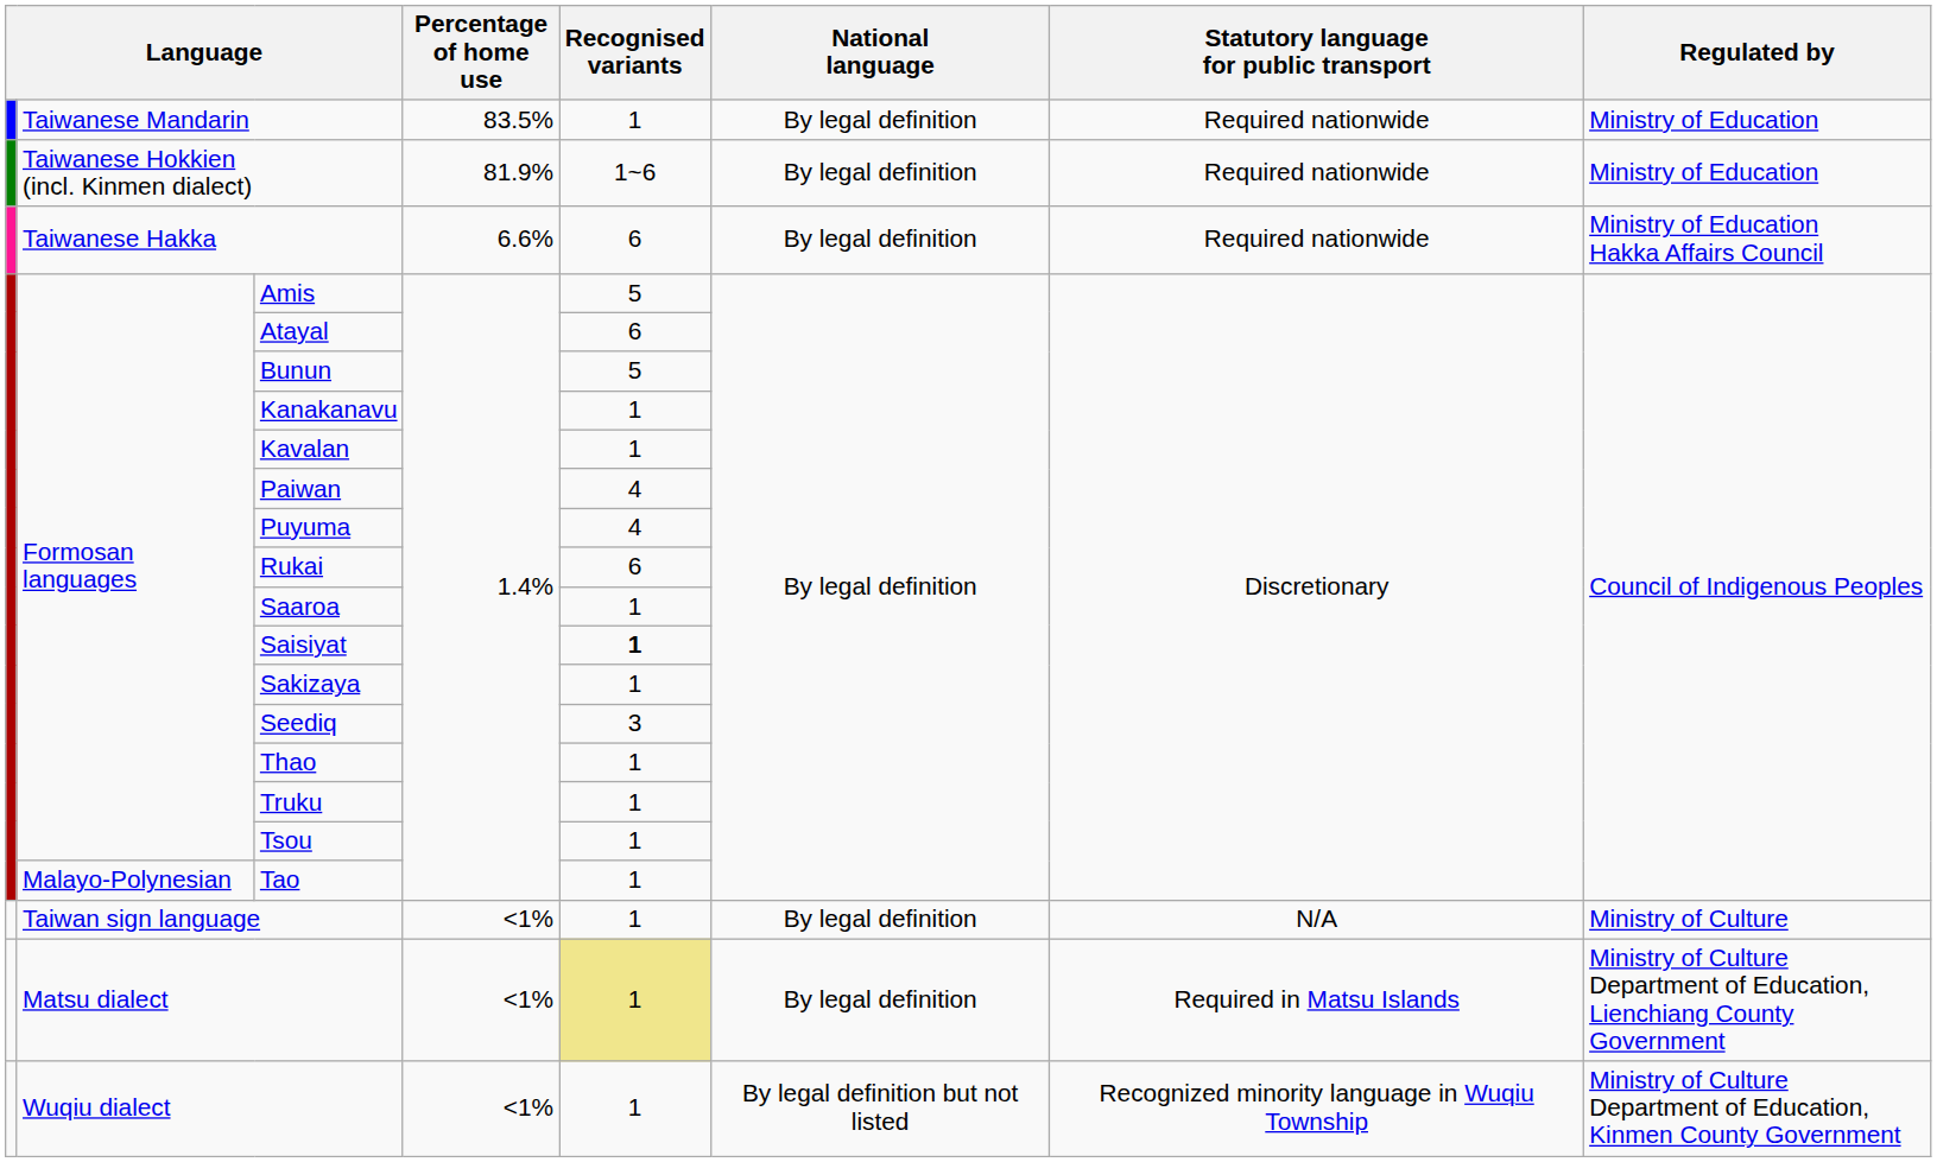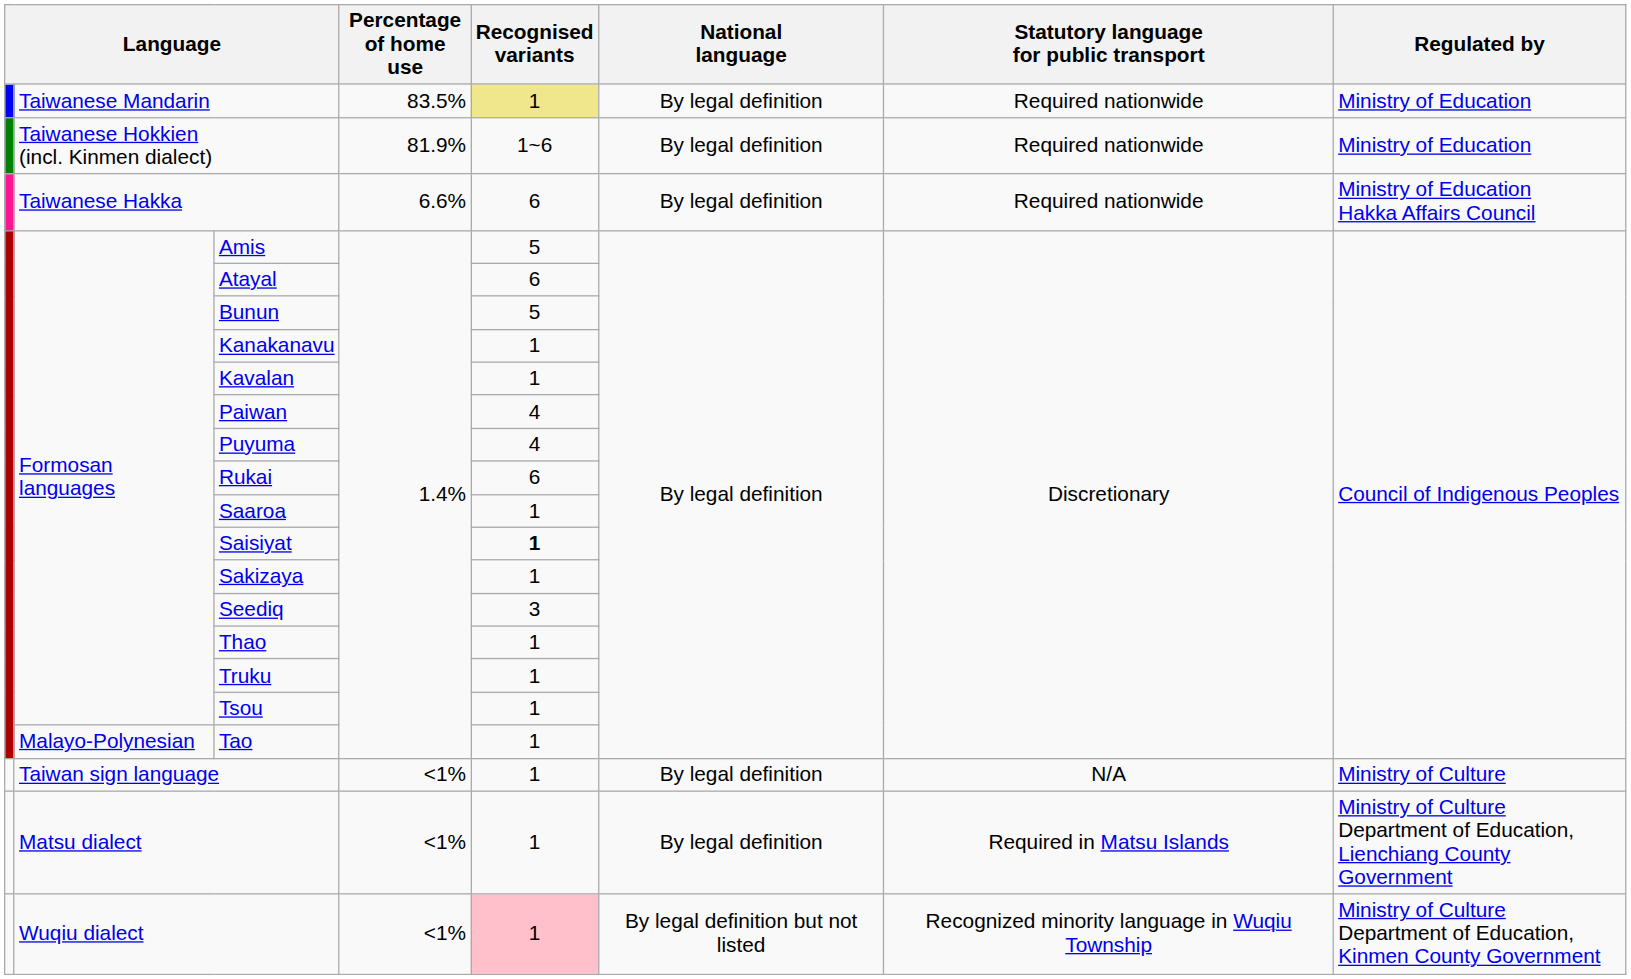Taiwanese Mandarin | Recognised variants: no background -> khaki background
Matsu dialect | Recognised variants: khaki background -> no background
Wuqiu dialect | Recognised variants: no background -> pink background
